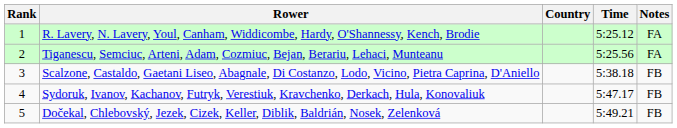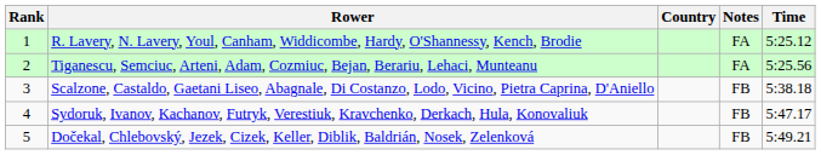columns swapped: Time <-> Notes
